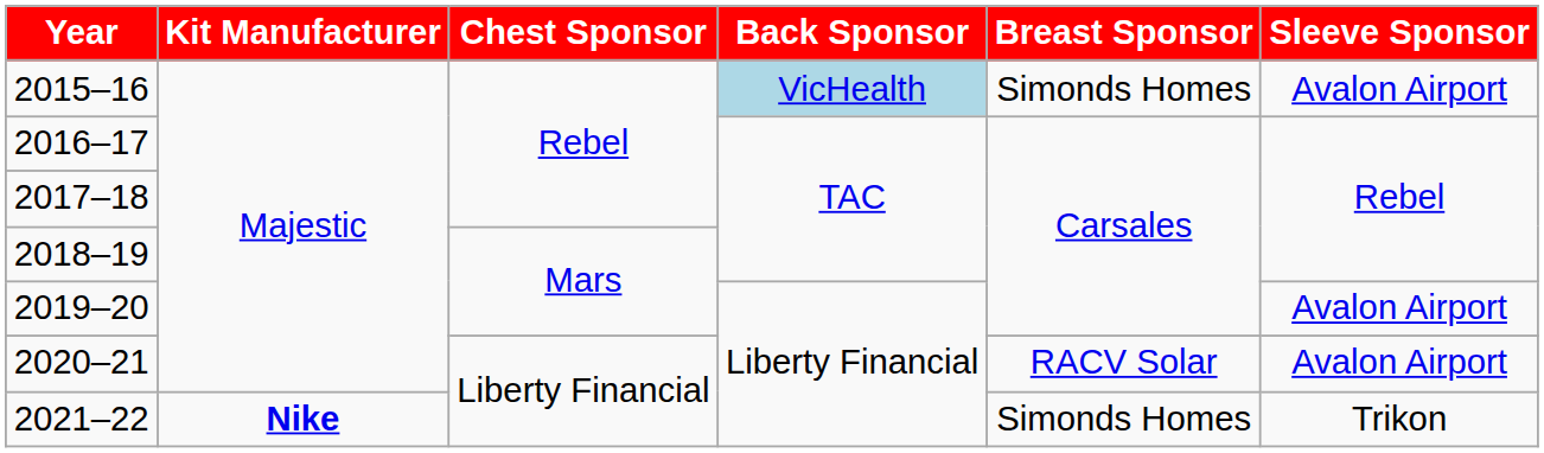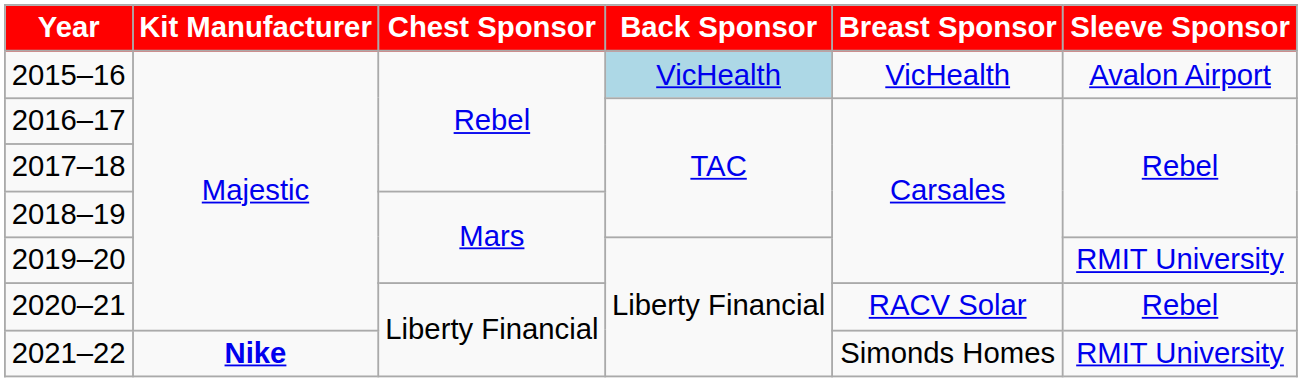2015–16 | Breast Sponsor: Simonds Homes -> VicHealth
2019–20 | Sleeve Sponsor: Avalon Airport -> RMIT University
2020–21 | Sleeve Sponsor: Avalon Airport -> Rebel
2021–22 | Sleeve Sponsor: Trikon -> RMIT University
